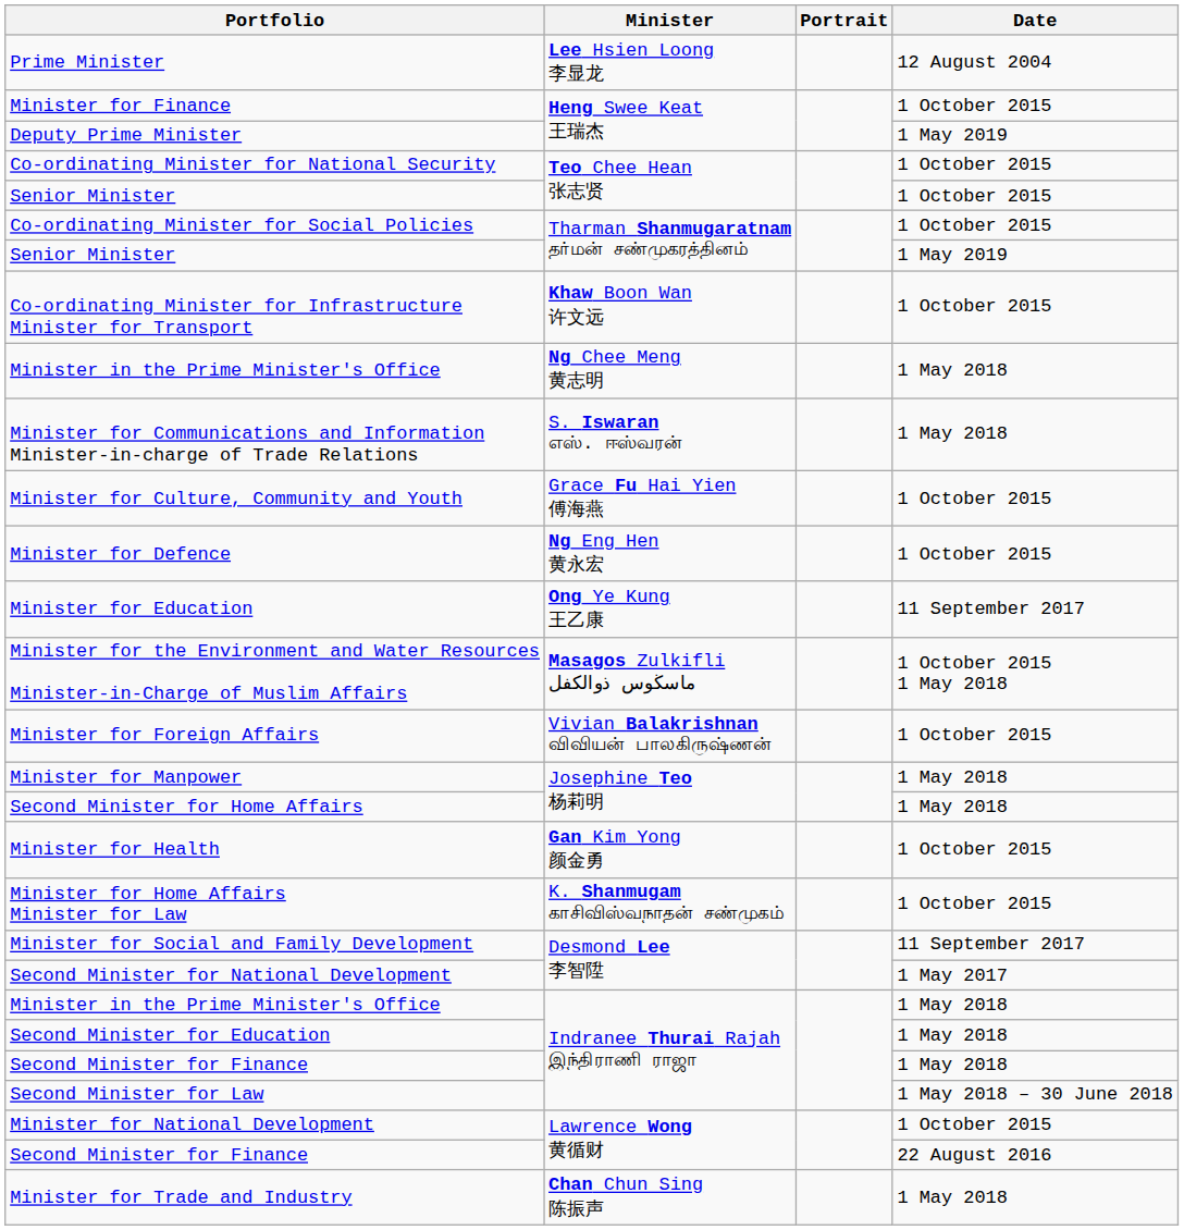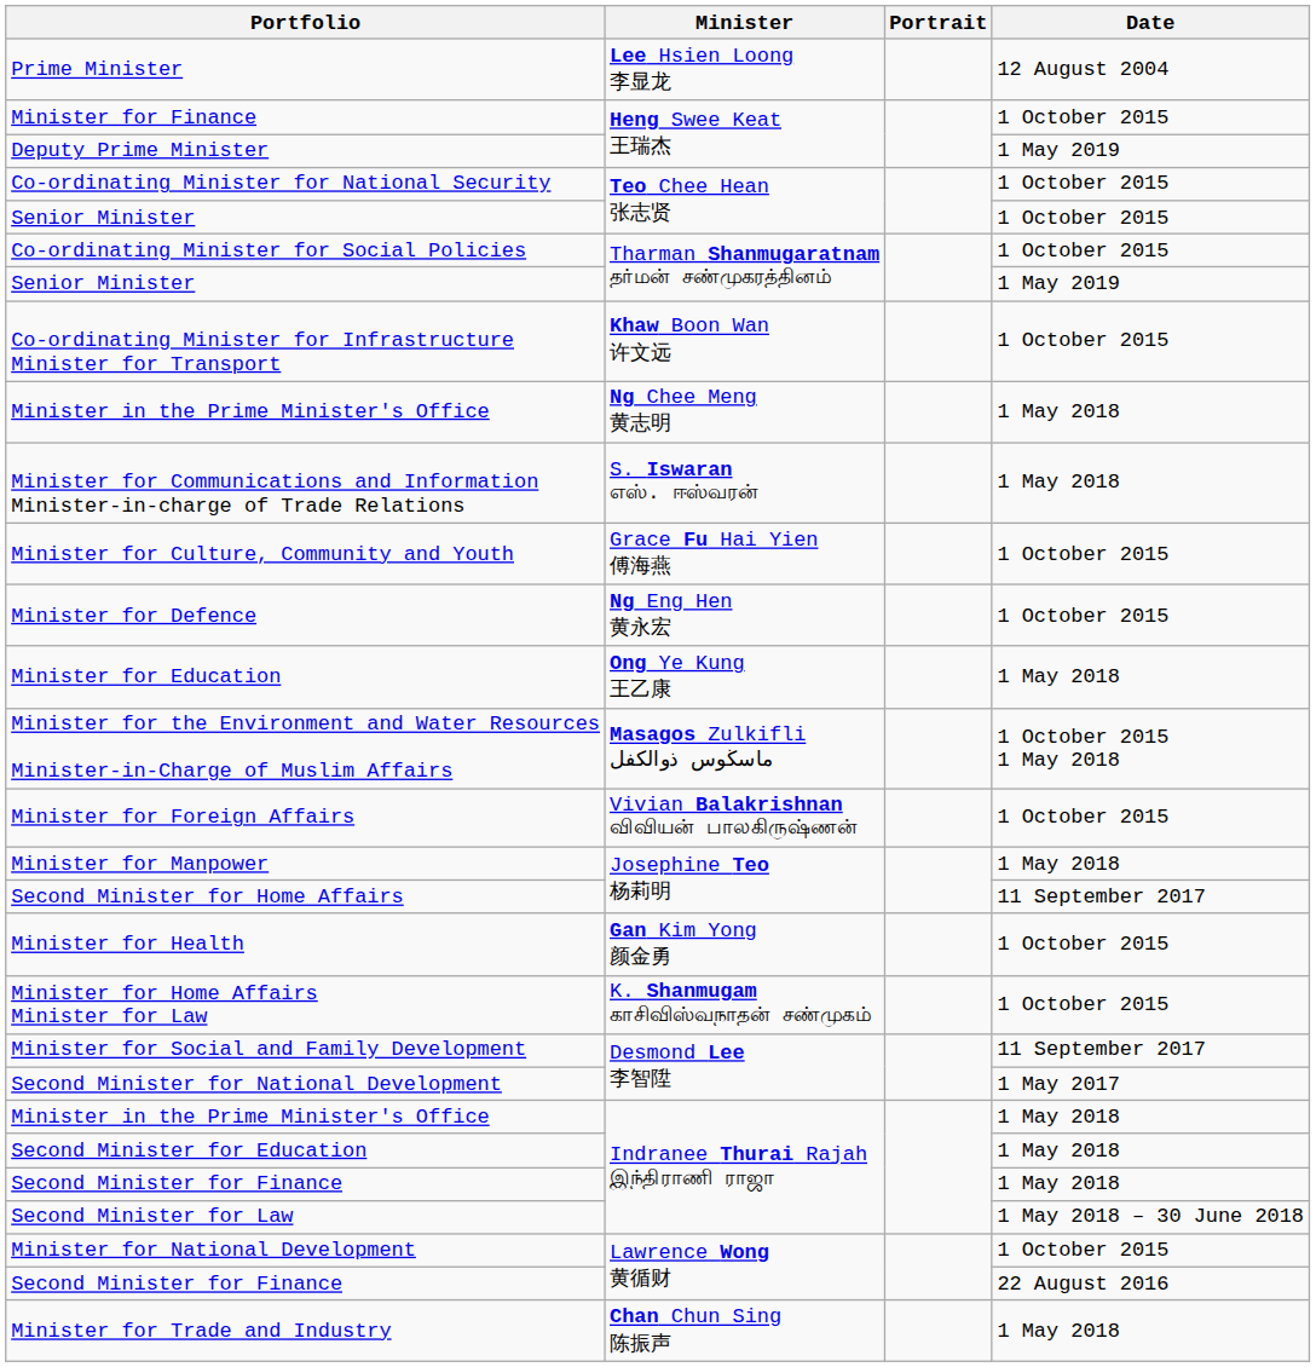Minister for Education | Date: 11 September 2017 -> 1 May 2018
Second Minister for Home Affairs | Date: 1 May 2018 -> 11 September 2017
